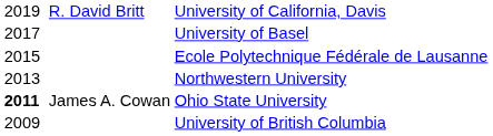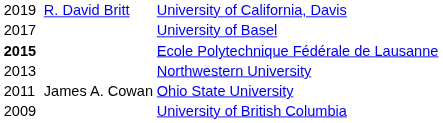Ecole Polytechnique Fédérale de Lausanne | column 1: normal -> bold
Ohio State University | column 1: bold -> normal
